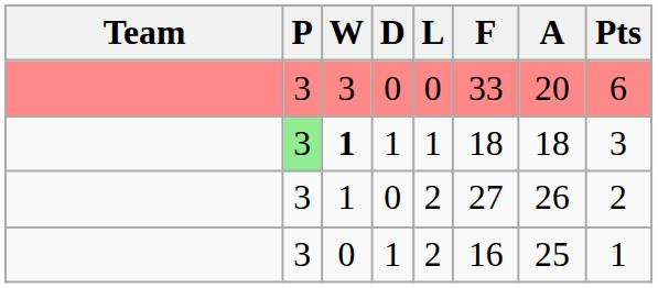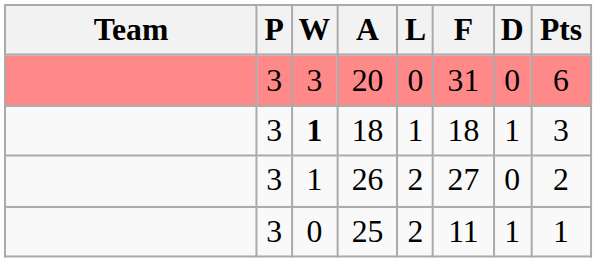columns swapped: D <-> A
row 2 | F: 33 -> 31
row 3 | P: lightgreen background -> no background
row 5 | F: 16 -> 11
